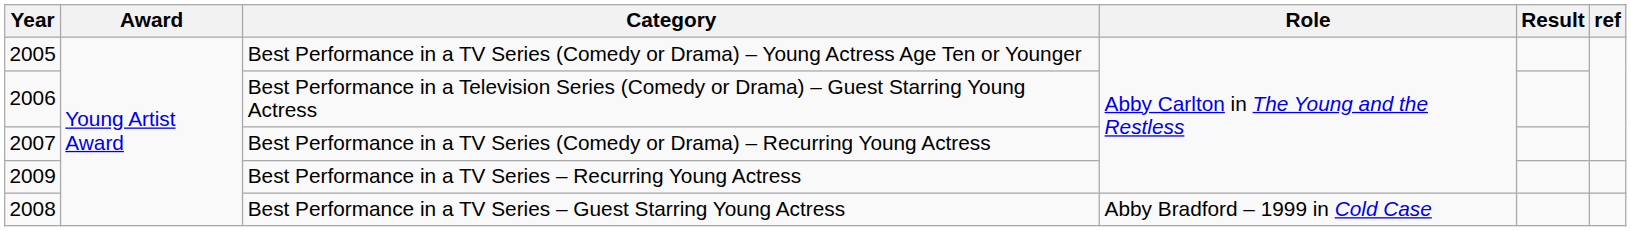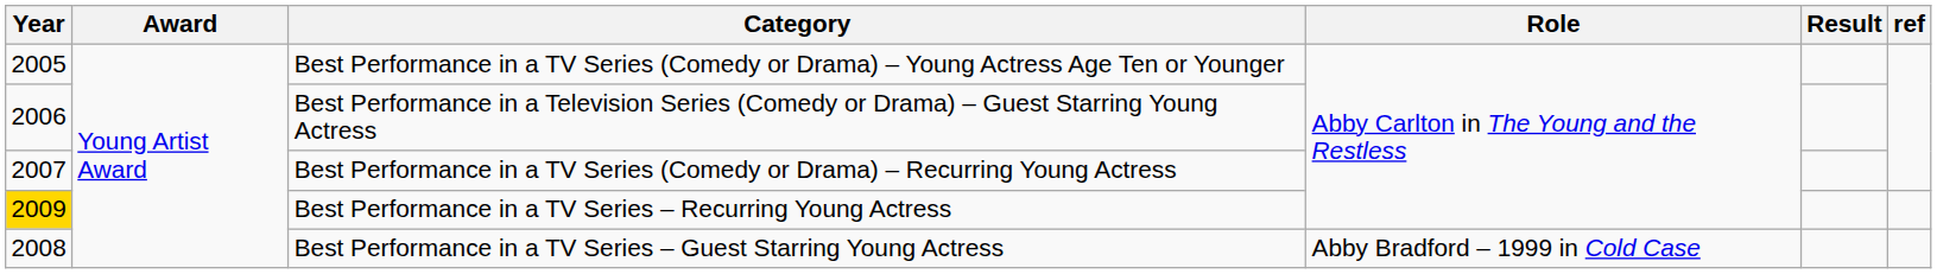Best Performance in a TV Series – Recurring Young Actress | Year: no background -> gold background
